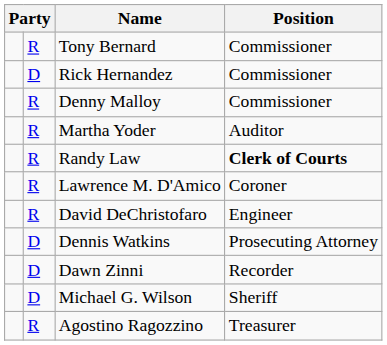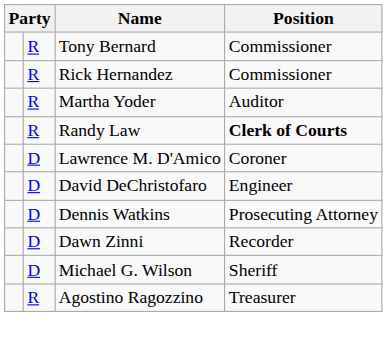Rick Hernandez | column 2: D -> R
- row: R | Denny Malloy | Commissioner
Lawrence M. D'Amico | column 2: R -> D
David DeChristofaro | column 2: R -> D
